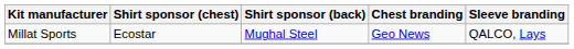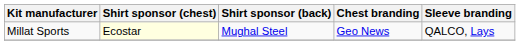Millat Sports | Shirt sponsor (chest): no background -> lightyellow background
